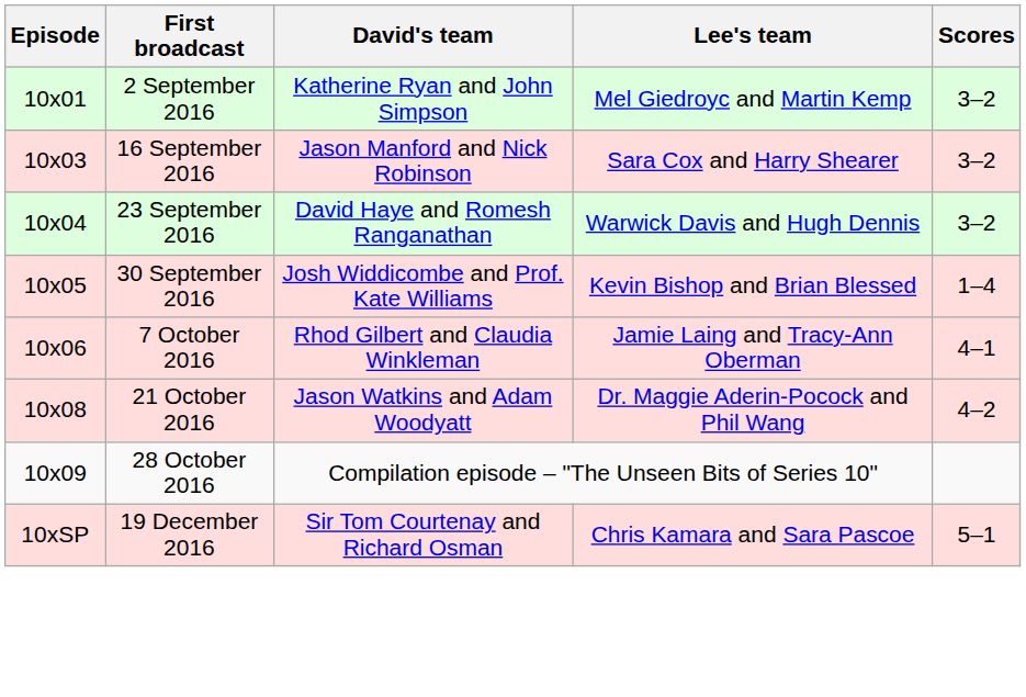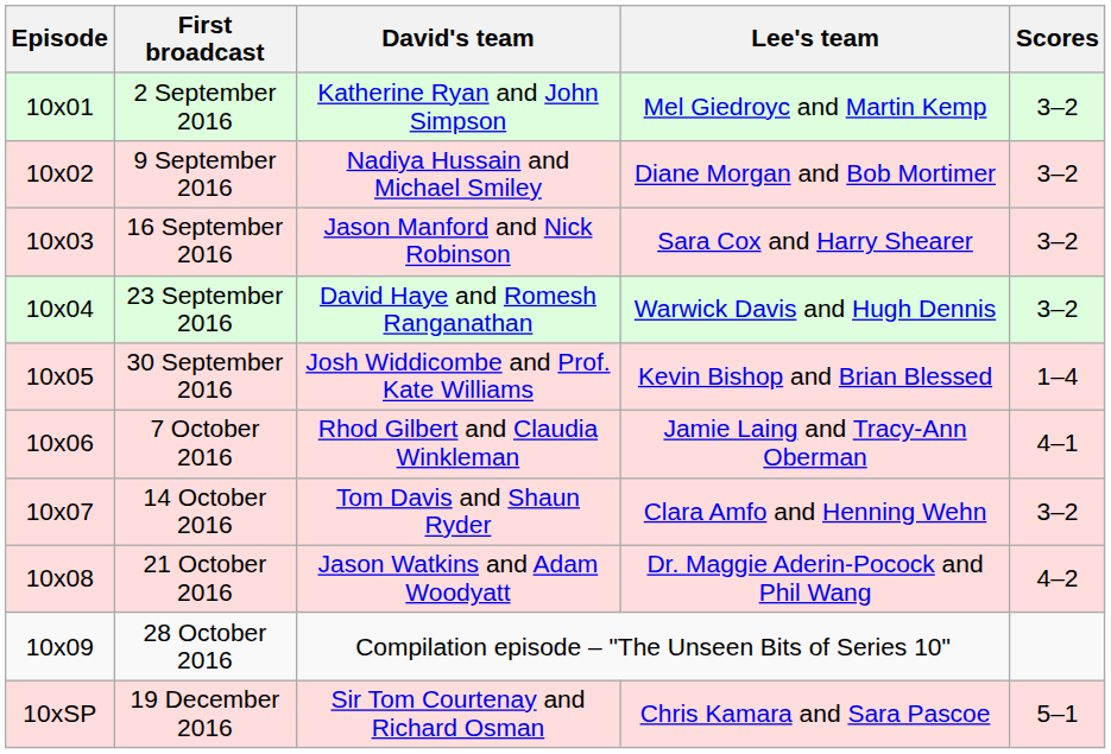+ row: 10x02 | 9 September 2016 | Nadiya Hussain and Michael Smiley | Diane Morgan and Bob Mortimer | 3–2
+ row: 10x07 | 14 October 2016 | Tom Davis and Shaun Ryder | Clara Amfo and Henning Wehn | 3–2
